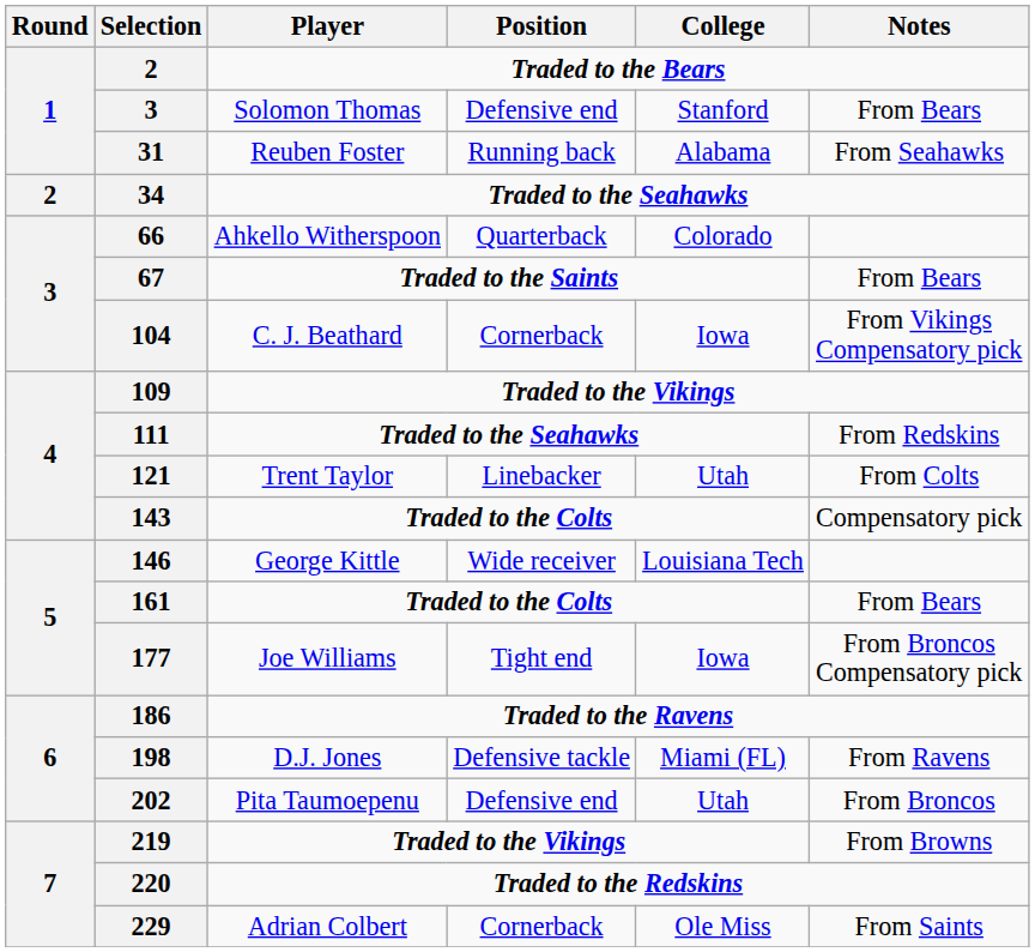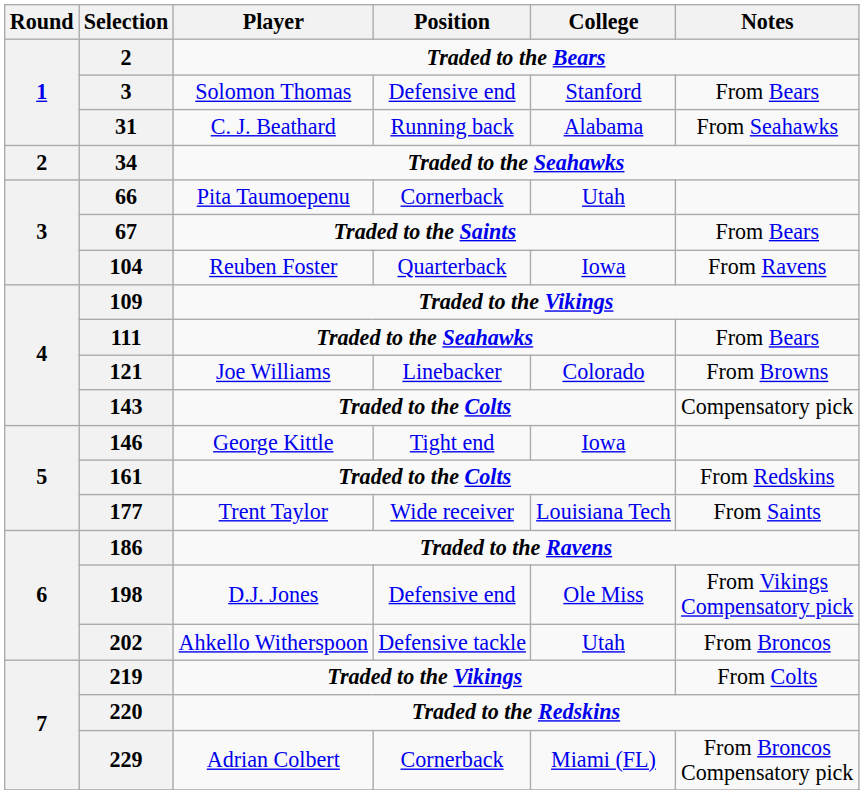31 | Player: Reuben Foster -> C. J. Beathard
66 | Player: Ahkello Witherspoon -> Pita Taumoepenu
66 | Position: Quarterback -> Cornerback
66 | College: Colorado -> Utah
104 | Player: C. J. Beathard -> Reuben Foster
104 | Position: Cornerback -> Quarterback
104 | Notes: From Vikings Compensatory pick -> From Ravens
111 | Notes: From Redskins -> From Bears
121 | Player: Trent Taylor -> Joe Williams
121 | College: Utah -> Colorado
121 | Notes: From Colts -> From Browns
146 | Position: Wide receiver -> Tight end
146 | College: Louisiana Tech -> Iowa
161 | Notes: From Bears -> From Redskins
177 | Player: Joe Williams -> Trent Taylor
177 | Position: Tight end -> Wide receiver
177 | College: Iowa -> Louisiana Tech
177 | Notes: From Broncos Compensatory pick -> From Saints
198 | Position: Defensive tackle -> Defensive end
198 | College: Miami (FL) -> Ole Miss
198 | Notes: From Ravens -> From Vikings Compensatory pick
202 | Player: Pita Taumoepenu -> Ahkello Witherspoon
202 | Position: Defensive end -> Defensive tackle
219 | Notes: From Browns -> From Colts
229 | College: Ole Miss -> Miami (FL)
229 | Notes: From Saints -> From Broncos Compensatory pick
